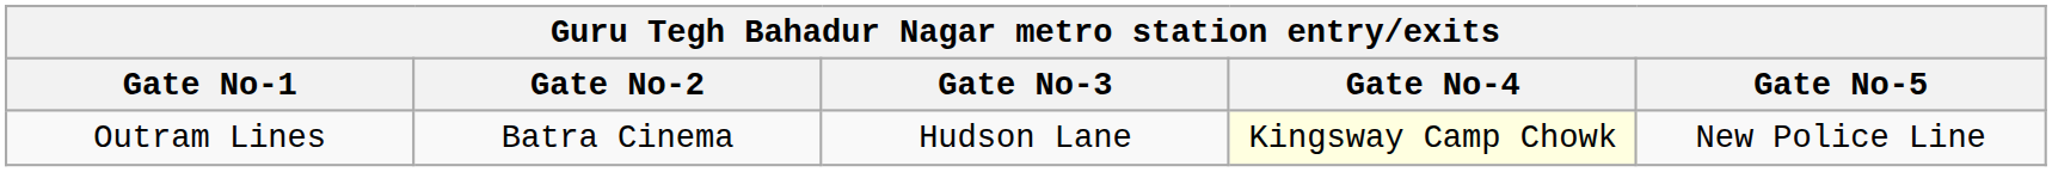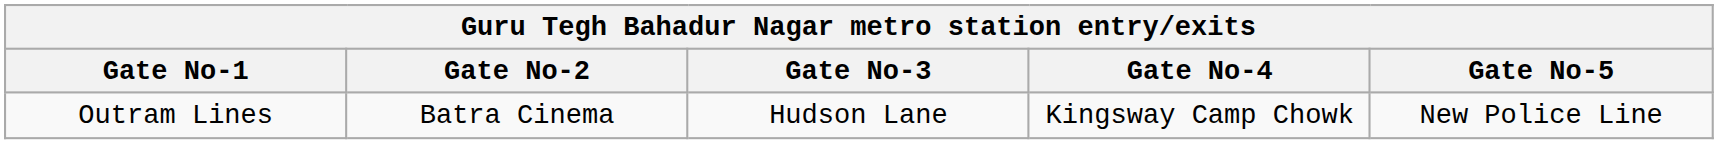Outram Lines | Gate No-4: lightyellow background -> no background
